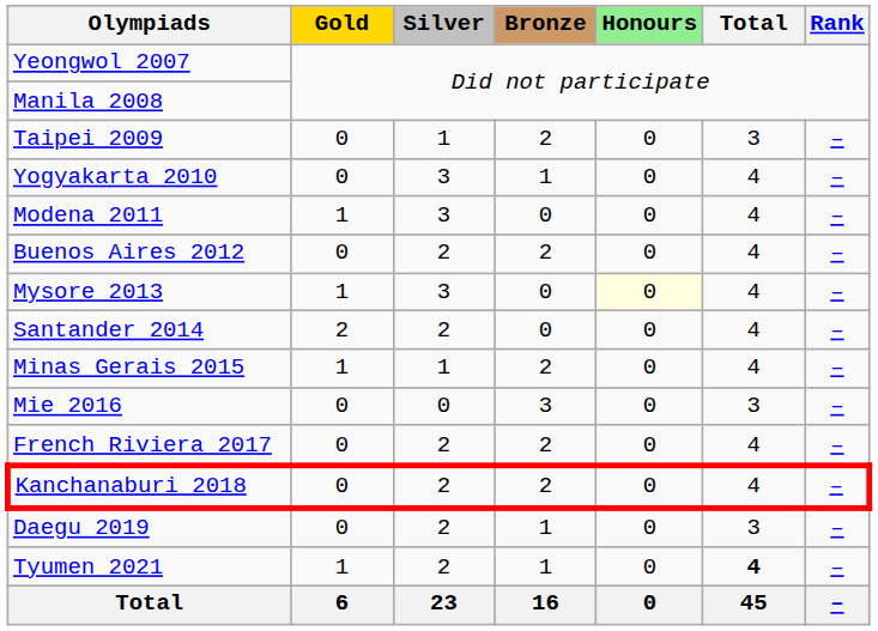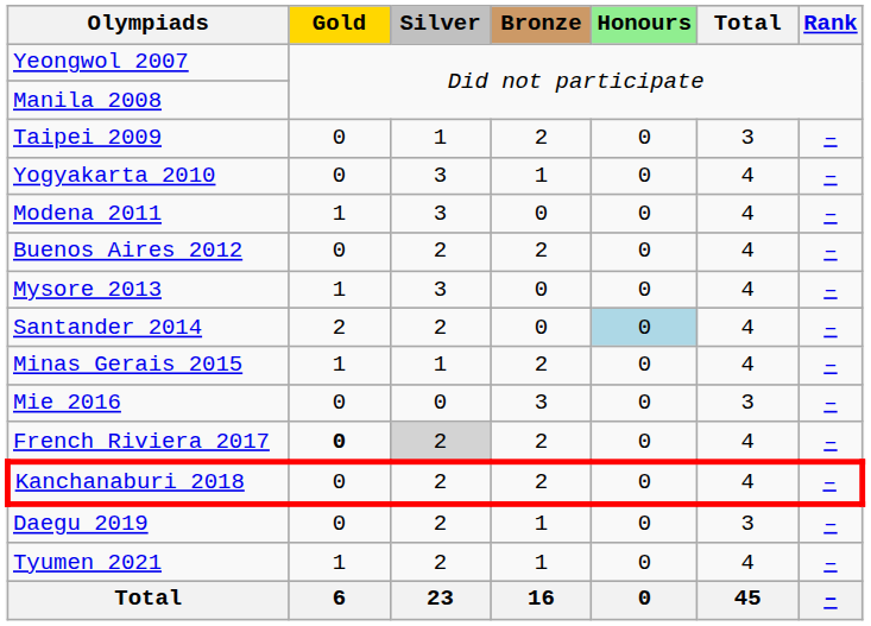Mysore 2013 | Honours: lightyellow background -> no background
Santander 2014 | Honours: no background -> lightblue background
French Riviera 2017 | Gold: normal -> bold
French Riviera 2017 | Silver: no background -> lightgrey background
Tyumen 2021 | Total: bold -> normal
